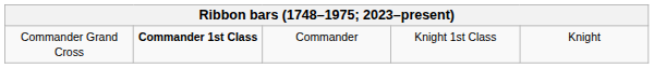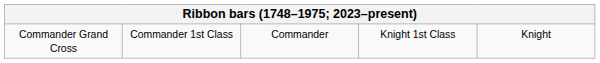Commander Grand Cross | column 2: bold -> normal
